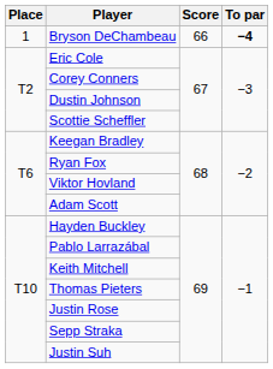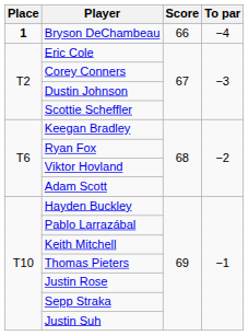Bryson DeChambeau | Place: normal -> bold
Bryson DeChambeau | To par: bold -> normal
